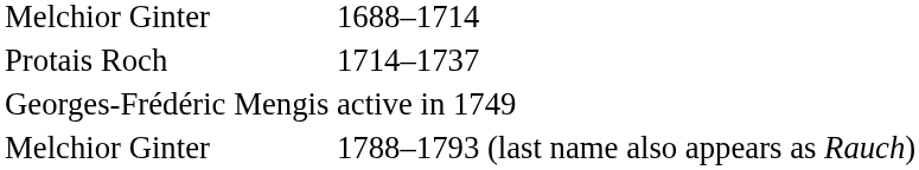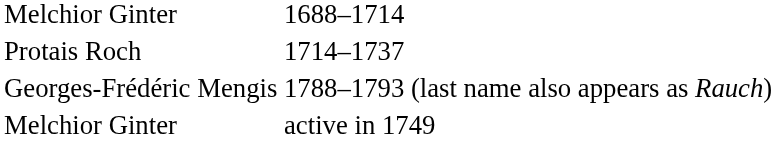row 3 | column 2: active in 1749 -> 1788–1793 (last name also appears as Rauch)
row 4 | column 2: 1788–1793 (last name also appears as Rauch) -> active in 1749
